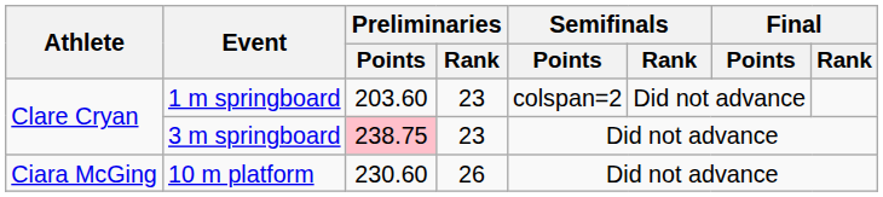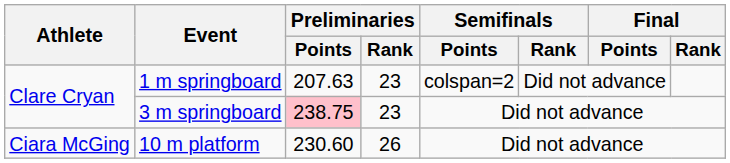1 m springboard | Preliminaries / Points: 203.60 -> 207.63
